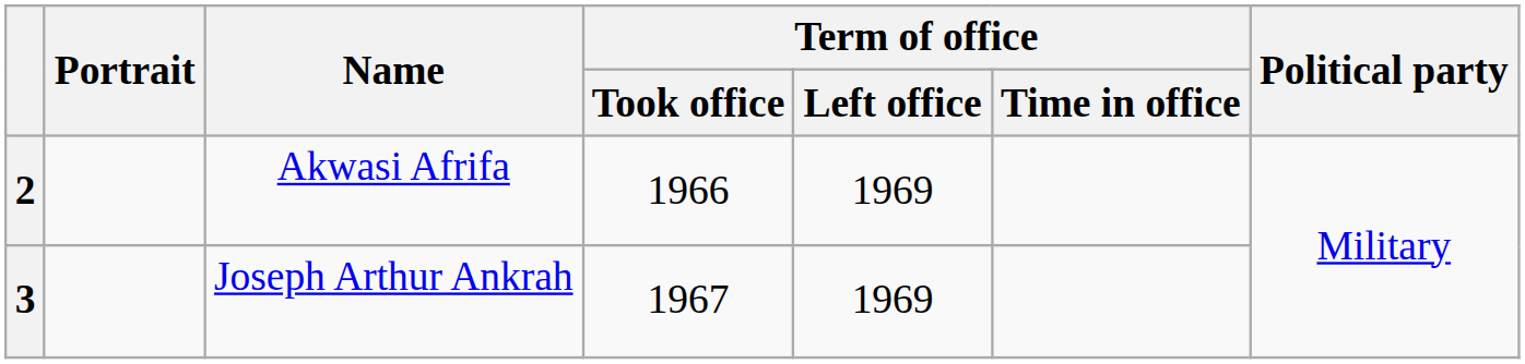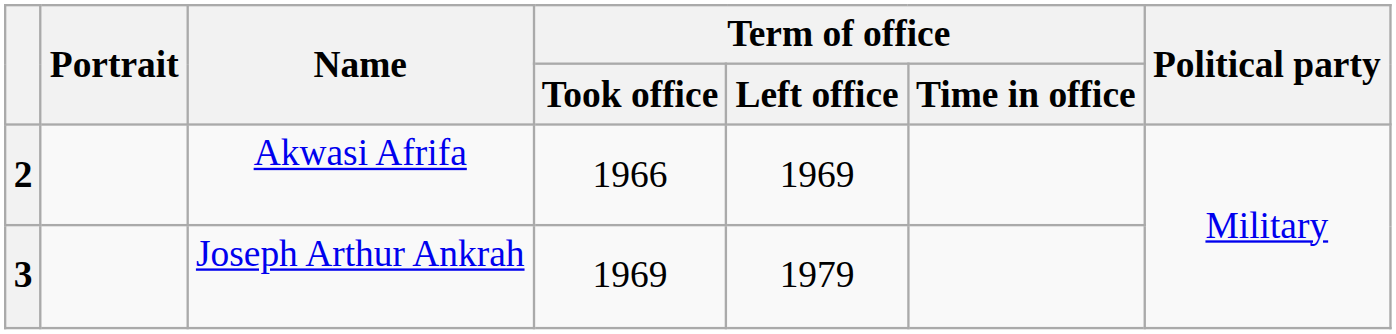3 | Term of office / Took office: 1967 -> 1969
3 | Term of office / Left office: 1969 -> 1979
